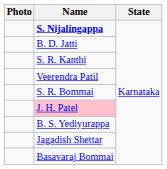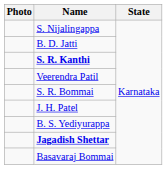S. Nijalingappa | Name: bold -> normal
S. R. Kanthi | Name: normal -> bold
J. H. Patel | Name: pink background -> no background
Jagadish Shettar | Name: normal -> bold
